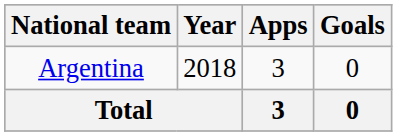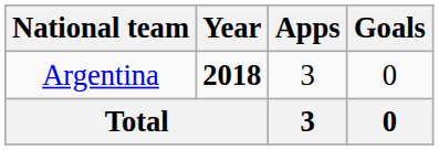Argentina | Year: normal -> bold
